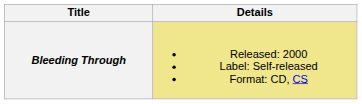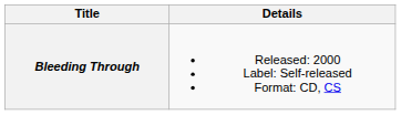Bleeding Through | Details: khaki background -> no background
